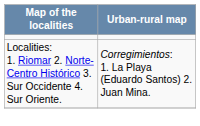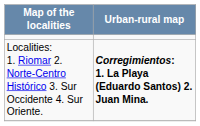row 3 | Urban-rural map: normal -> bold
